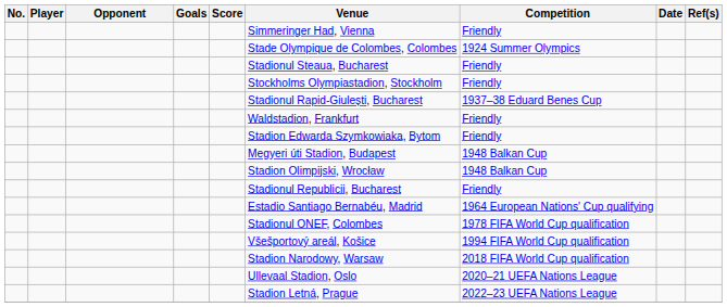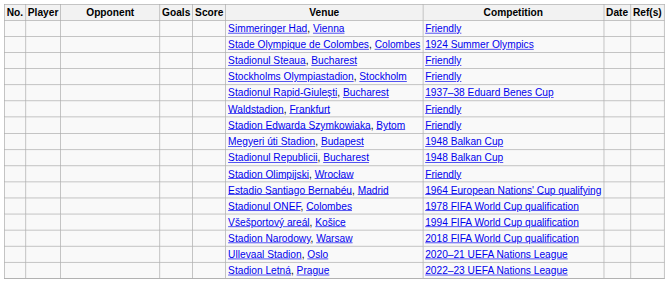row 10 | Venue: Stadion Olimpijski, Wrocław -> Stadionul Republicii, Bucharest
row 11 | Venue: Stadionul Republicii, Bucharest -> Stadion Olimpijski, Wrocław
